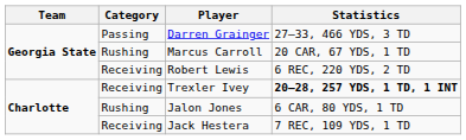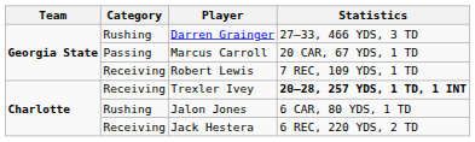Darren Grainger | Category: Passing -> Rushing
Marcus Carroll | Category: Rushing -> Passing
Robert Lewis | Statistics: 6 REC, 220 YDS, 2 TD -> 7 REC, 109 YDS, 1 TD
Jack Hestera | Statistics: 7 REC, 109 YDS, 1 TD -> 6 REC, 220 YDS, 2 TD
